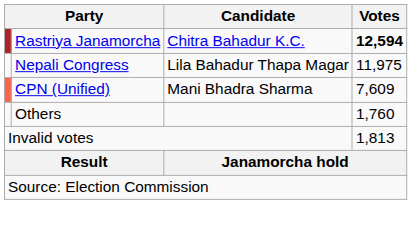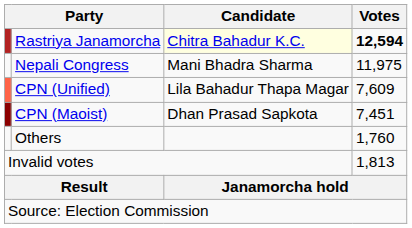Rastriya Janamorcha | Candidate: no background -> lightyellow background
Nepali Congress | Candidate: Lila Bahadur Thapa Magar -> Mani Bhadra Sharma
CPN (Unified) | Candidate: Mani Bhadra Sharma -> Lila Bahadur Thapa Magar
+ row: CPN (Maoist) | Dhan Prasad Sapkota | 7,451
